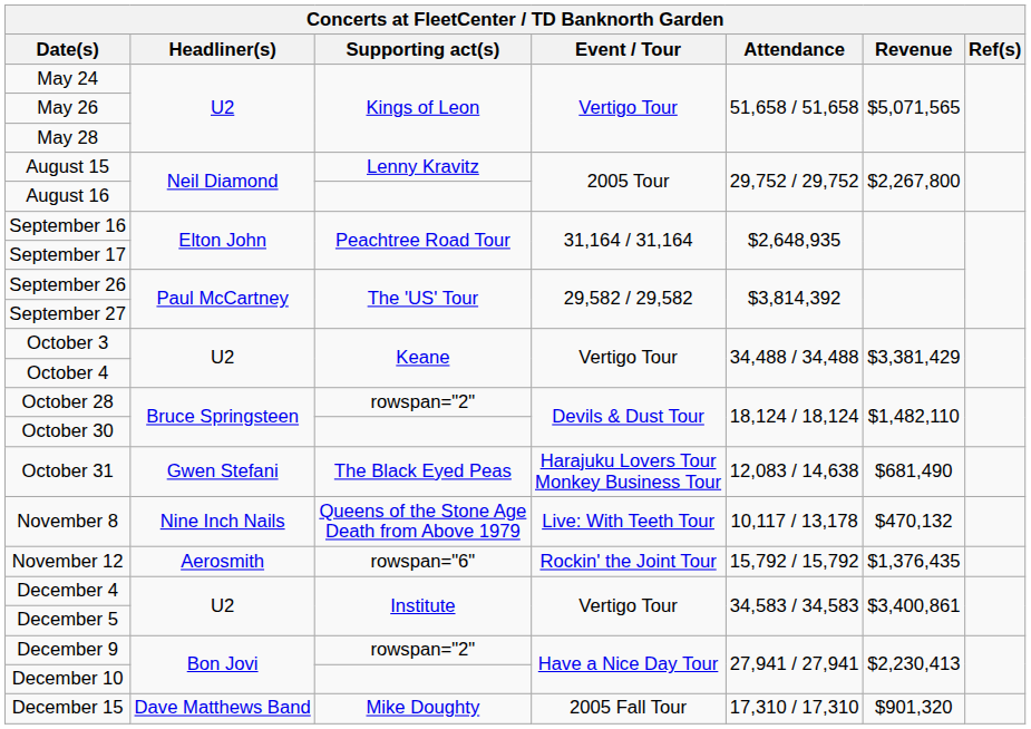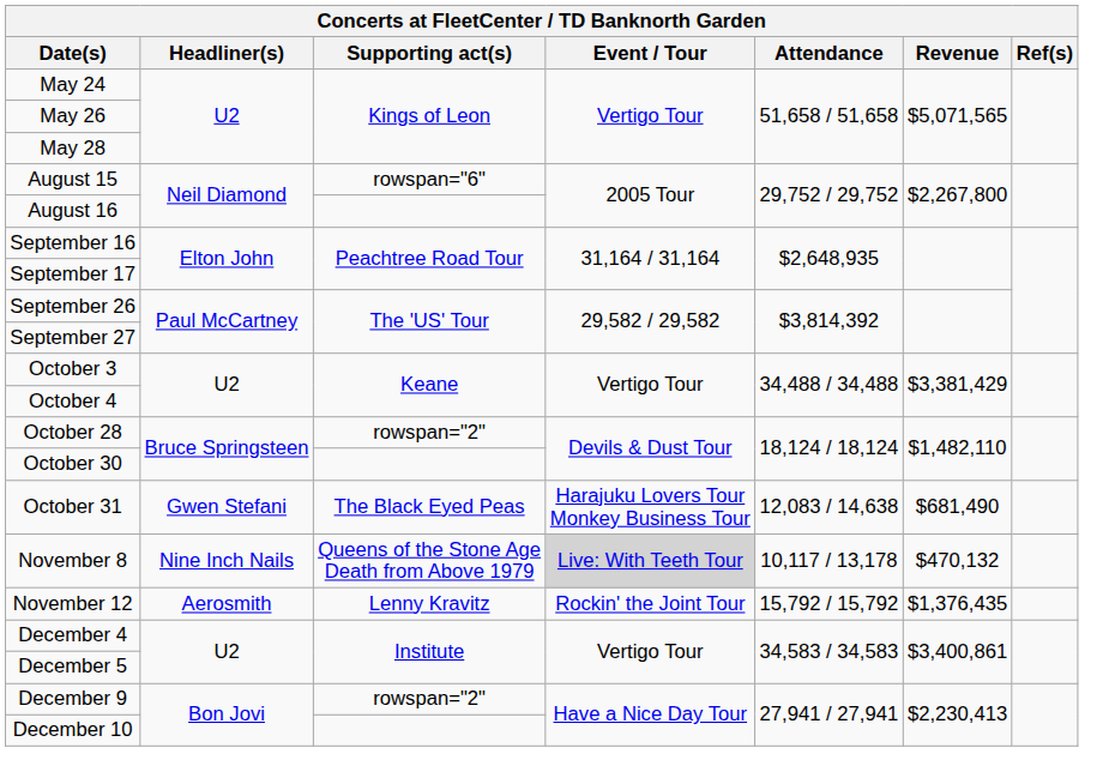August 15 | Supporting act(s): Lenny Kravitz -> rowspan="6"
November 8 | Event / Tour: no background -> lightgrey background
November 12 | Supporting act(s): rowspan="6" -> Lenny Kravitz
- row: December 15 | Dave Matthews Band | Mike Doughty | 2005 Fall Tour | 17,310 / 17,310 | $901,320
